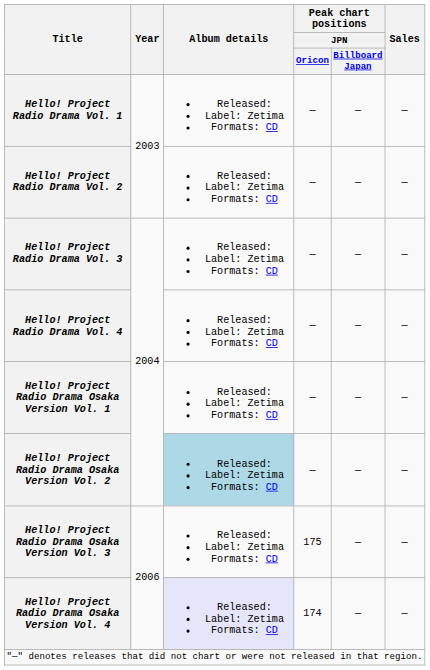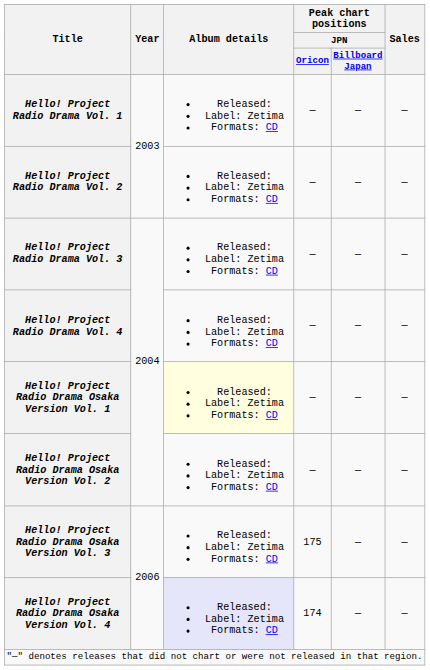Hello! Project Radio Drama Osaka Version Vol. 1 | Album details: no background -> lightyellow background
Hello! Project Radio Drama Osaka Version Vol. 2 | Album details: lightblue background -> no background
